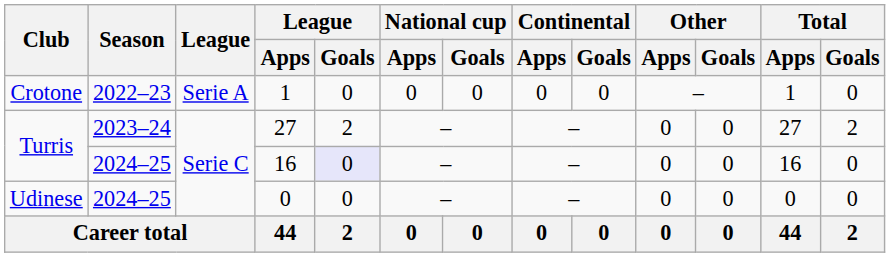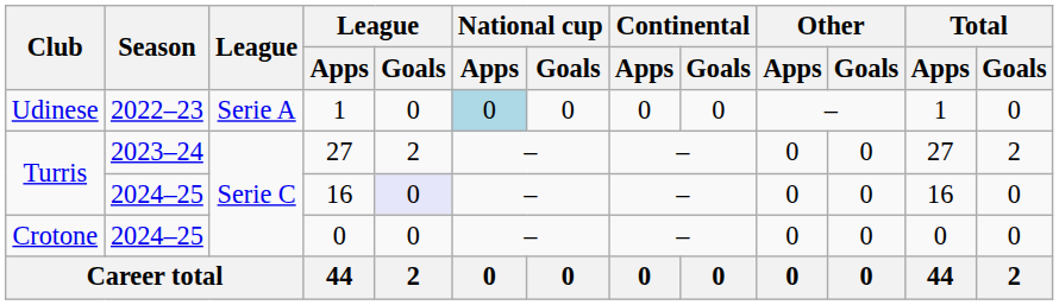row 3 | Club: Crotone -> Udinese
row 3 | National cup / Apps: no background -> lightblue background
row 6 | Club: Udinese -> Crotone
